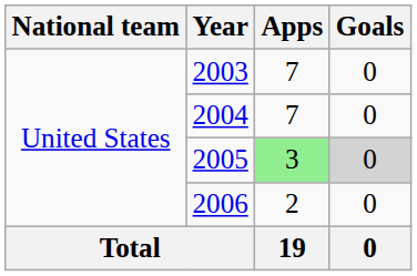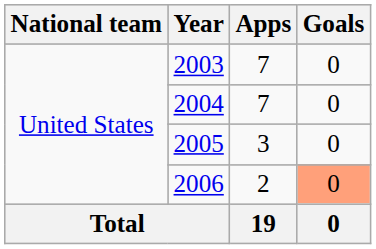2005 | Apps: lightgreen background -> no background
2005 | Goals: lightgrey background -> no background
2006 | Goals: no background -> lightsalmon background
